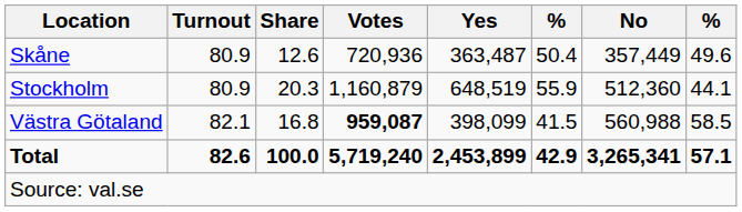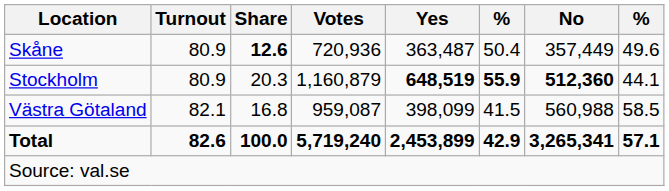Skåne | Share: normal -> bold
Stockholm | Yes: normal -> bold
Stockholm | column 6: normal -> bold
Stockholm | No: normal -> bold
Västra Götaland | Votes: bold -> normal
